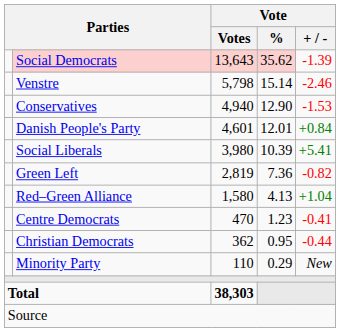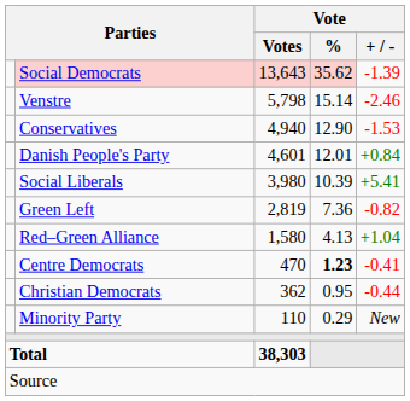Centre Democrats | Vote / %: normal -> bold
